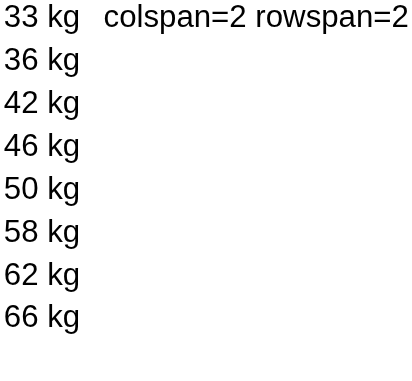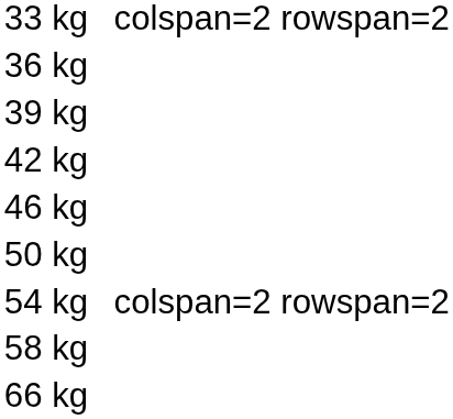+ row: 39 kg
+ row: 54 kg | colspan=2 rowspan=2
- row: 62 kg
